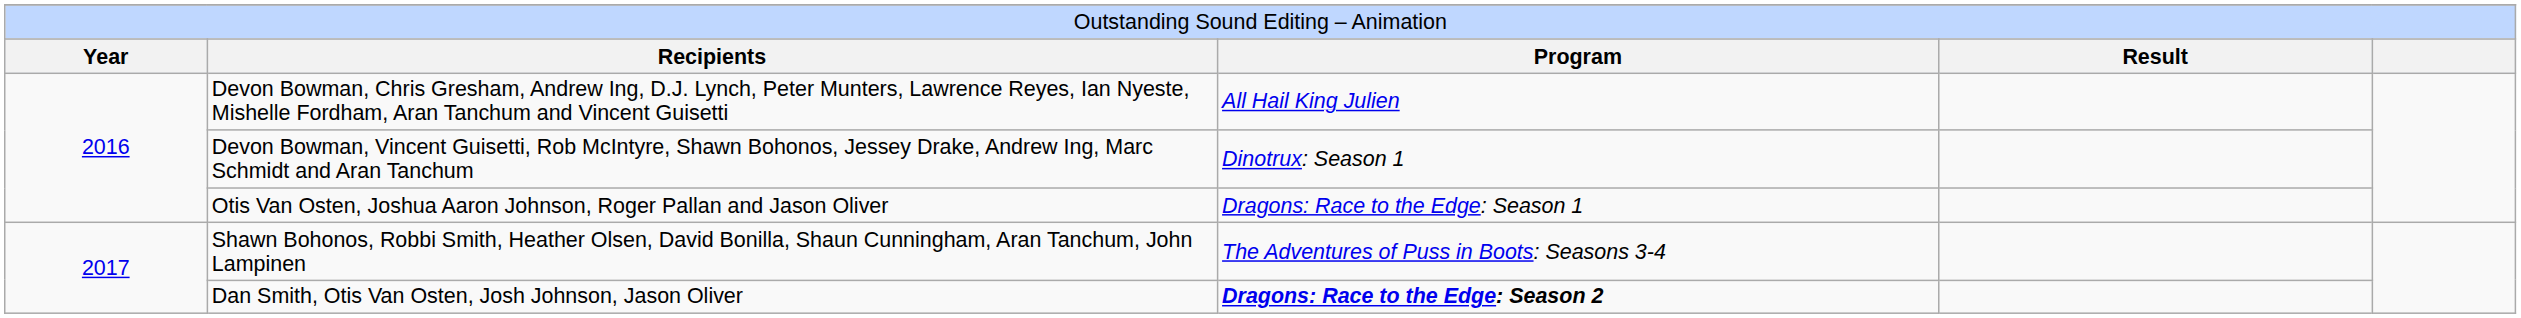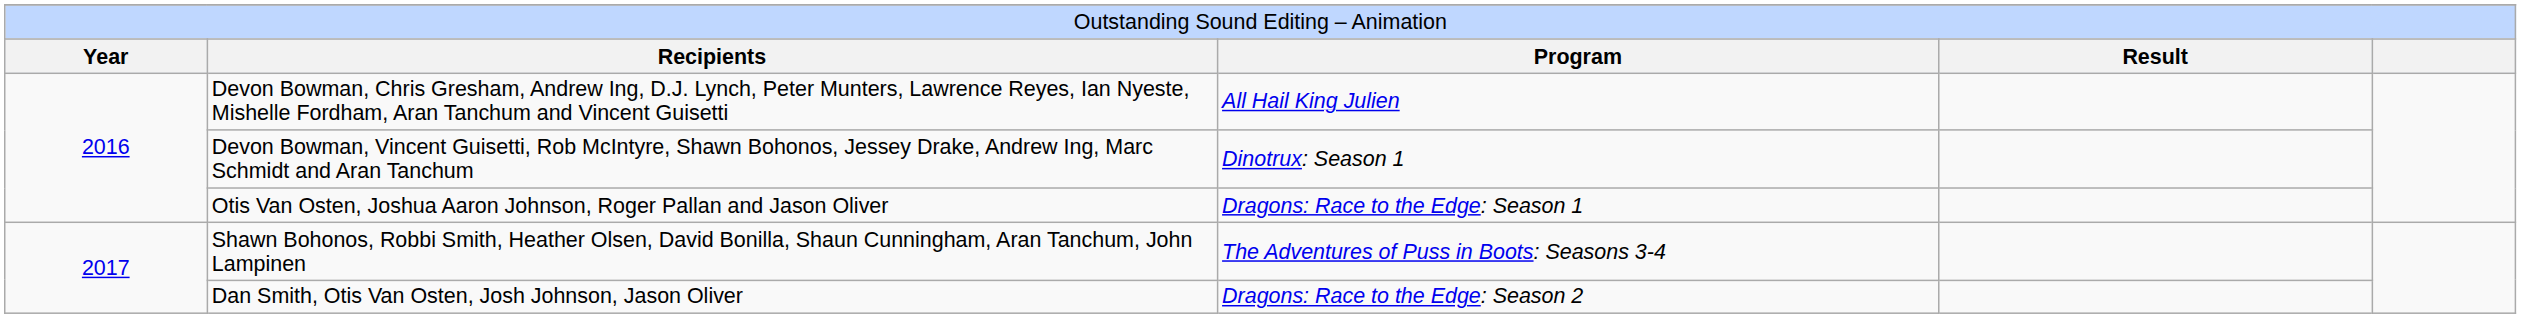Dan Smith, Otis Van Osten, Josh Johnson, Jason Oliver | column 3: bold -> normal
